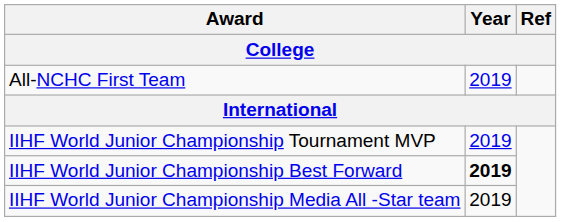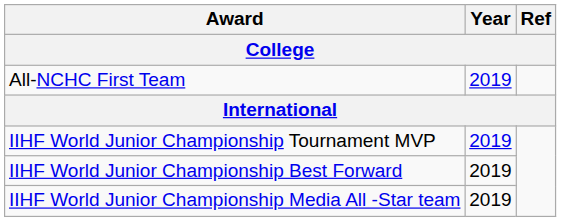IIHF World Junior Championship Best Forward | Year: bold -> normal
